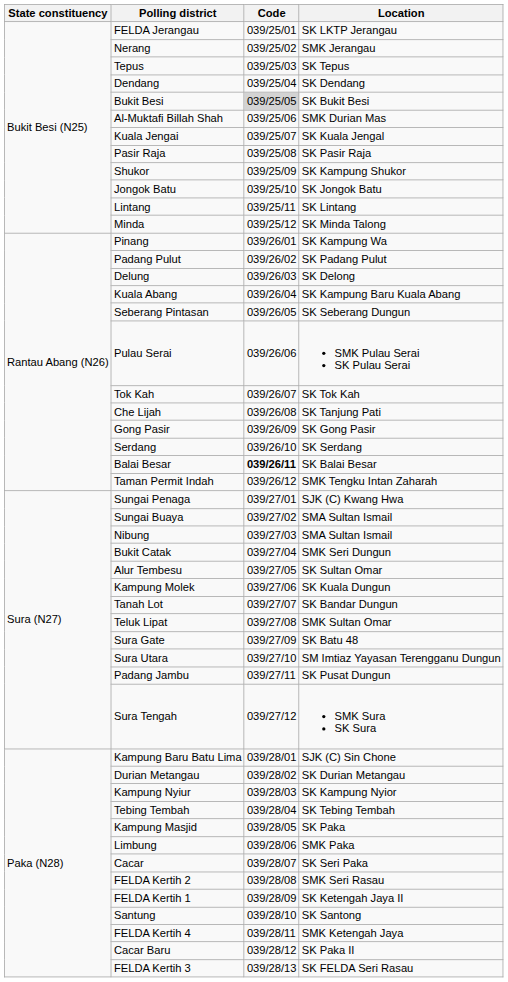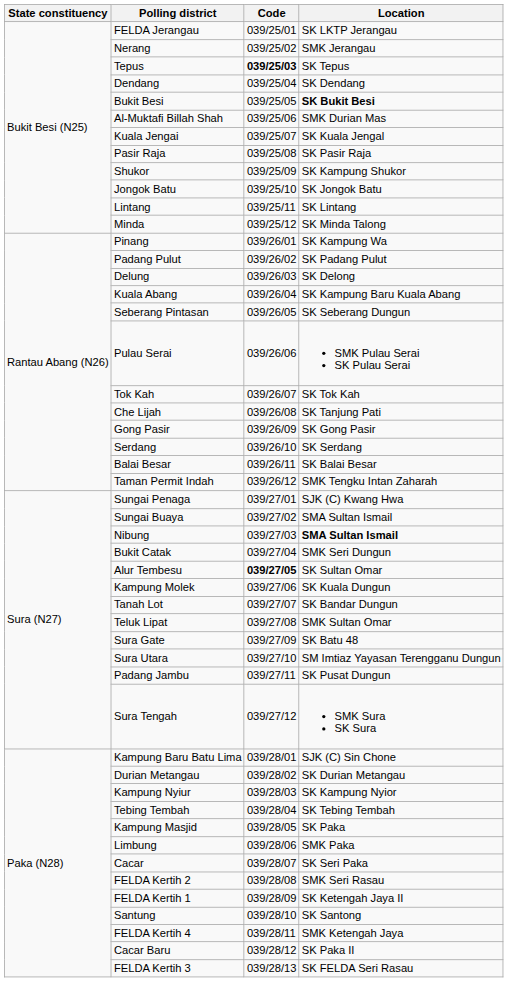Tepus | Code: normal -> bold
Bukit Besi | Code: lightgrey background -> no background
Bukit Besi | Location: normal -> bold
Balai Besar | Code: bold -> normal
Nibung | Location: normal -> bold
Alur Tembesu | Code: normal -> bold
